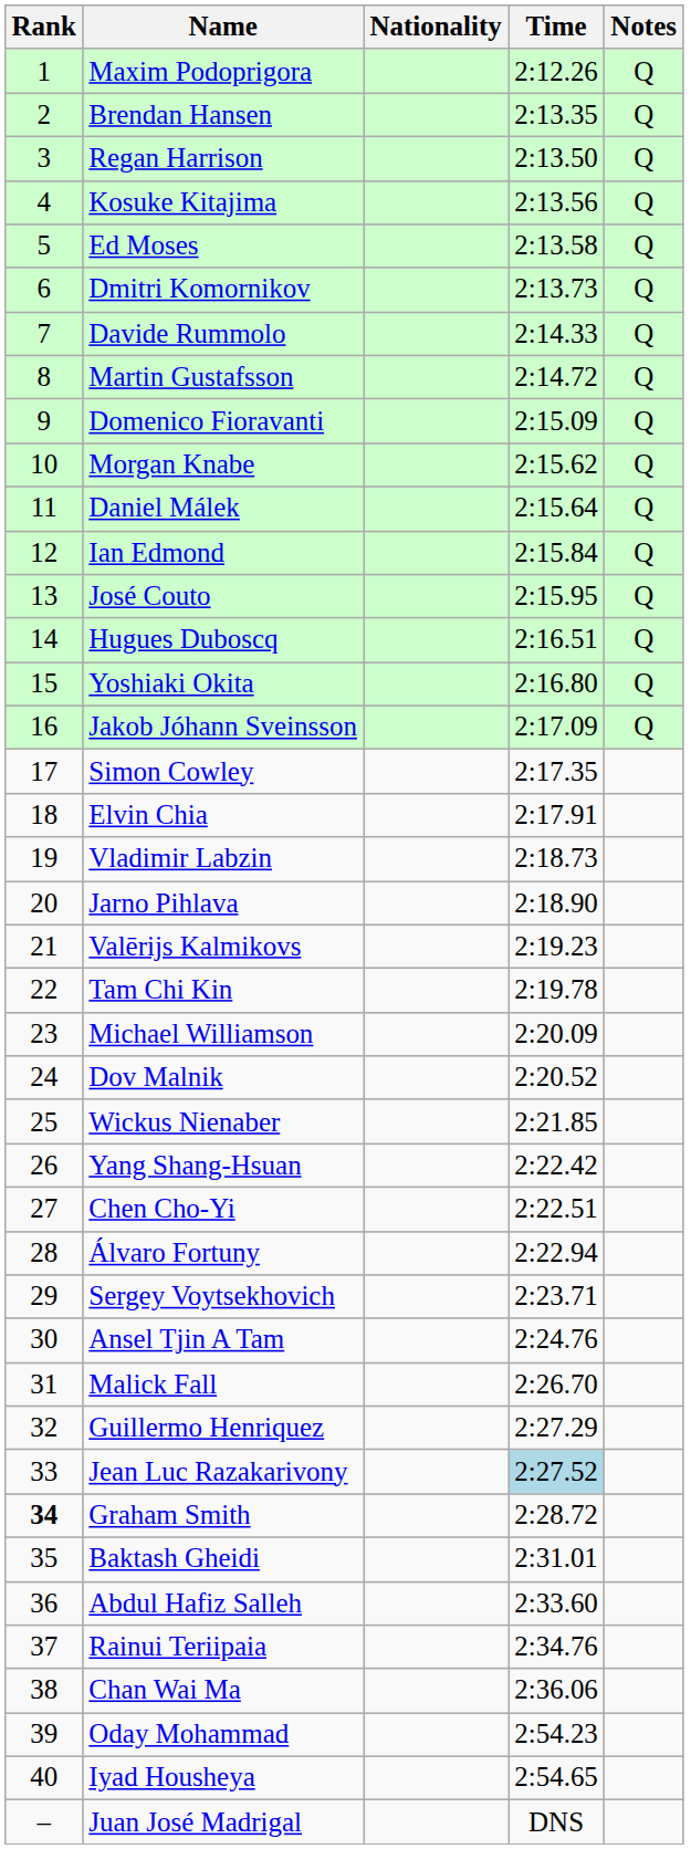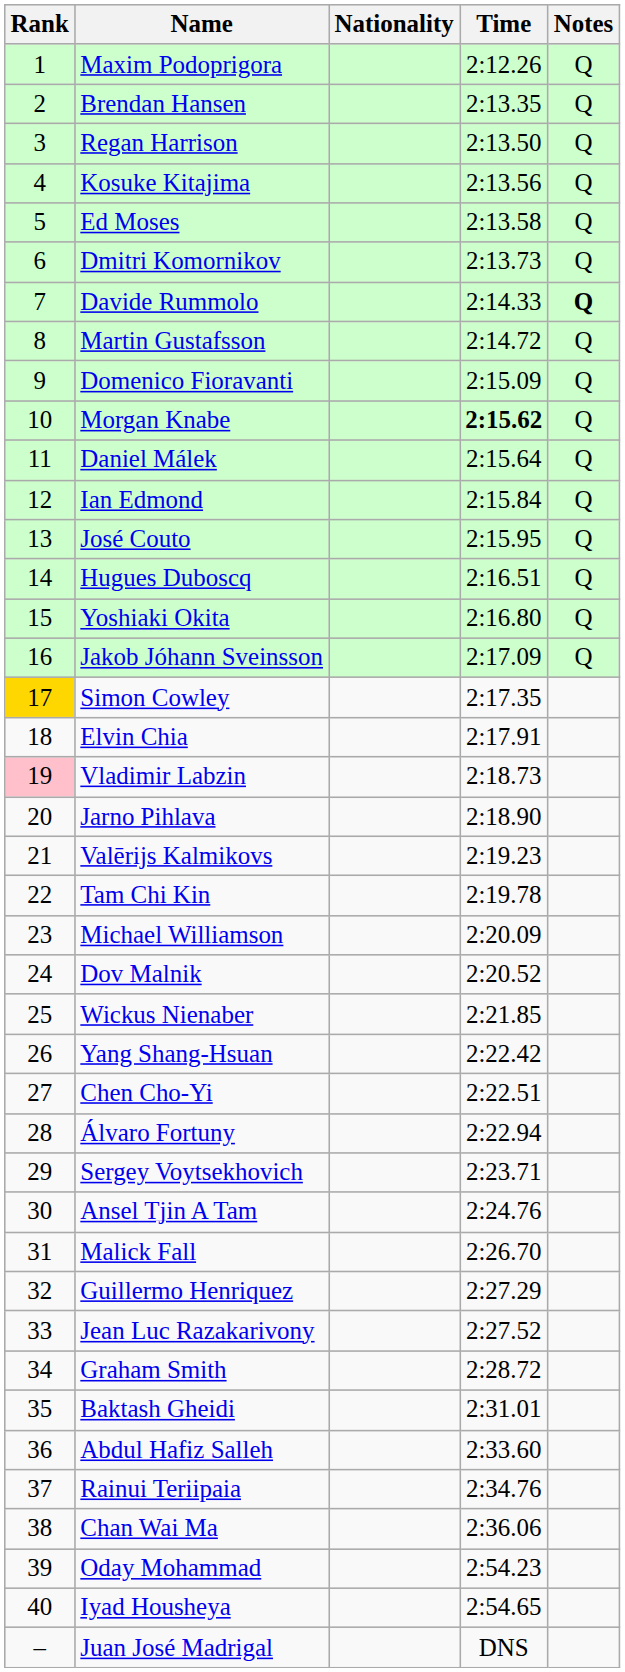Davide Rummolo | Notes: normal -> bold
Morgan Knabe | Time: normal -> bold
Simon Cowley | Rank: no background -> gold background
Vladimir Labzin | Rank: no background -> pink background
Jean Luc Razakarivony | Time: lightblue background -> no background
Graham Smith | Rank: bold -> normal
